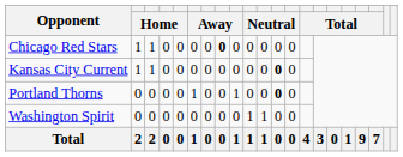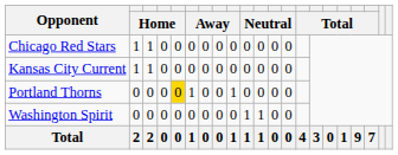Chicago Red Stars | column 8: bold -> normal
Kansas City Current | column 12: bold -> normal
Portland Thorns | column 5: no background -> gold background
Portland Thorns | column 12: bold -> normal
